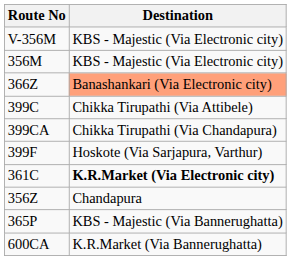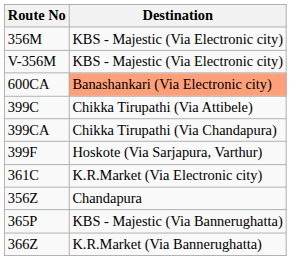row 2 | Route No: V-356M -> 356M
row 3 | Route No: 356M -> V-356M
row 4 | Route No: 366Z -> 600CA
row 8 | Destination: bold -> normal
row 11 | Route No: 600CA -> 366Z
